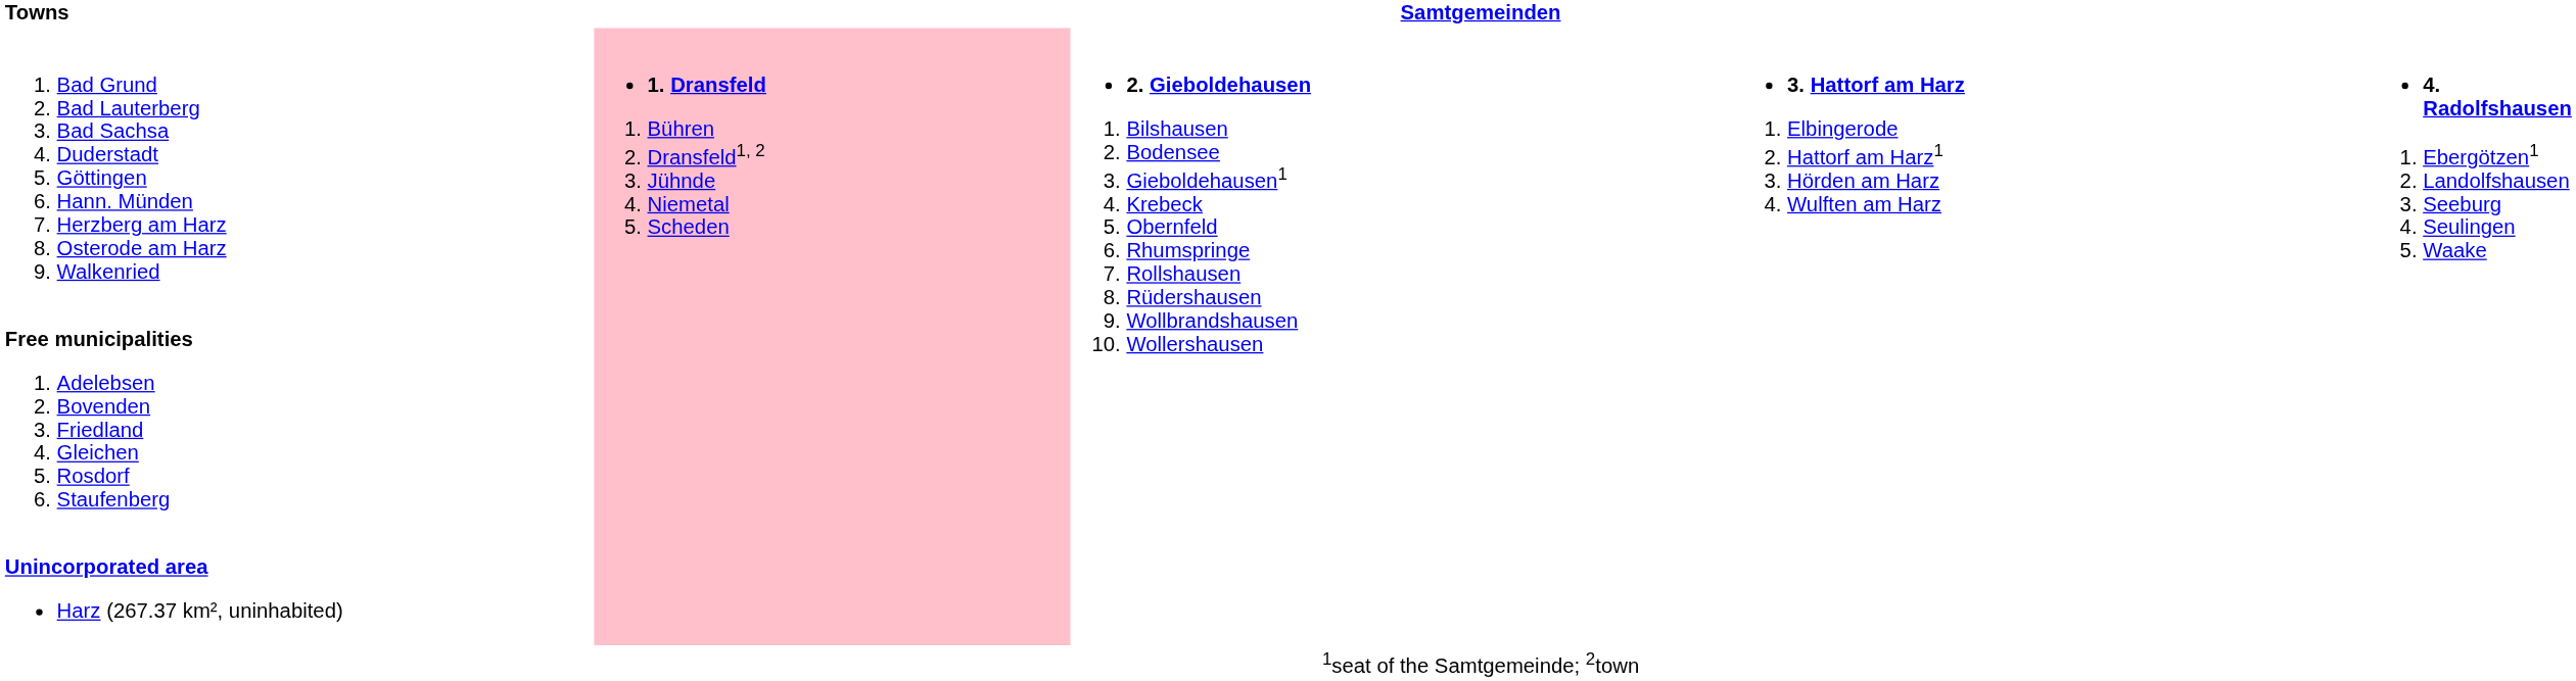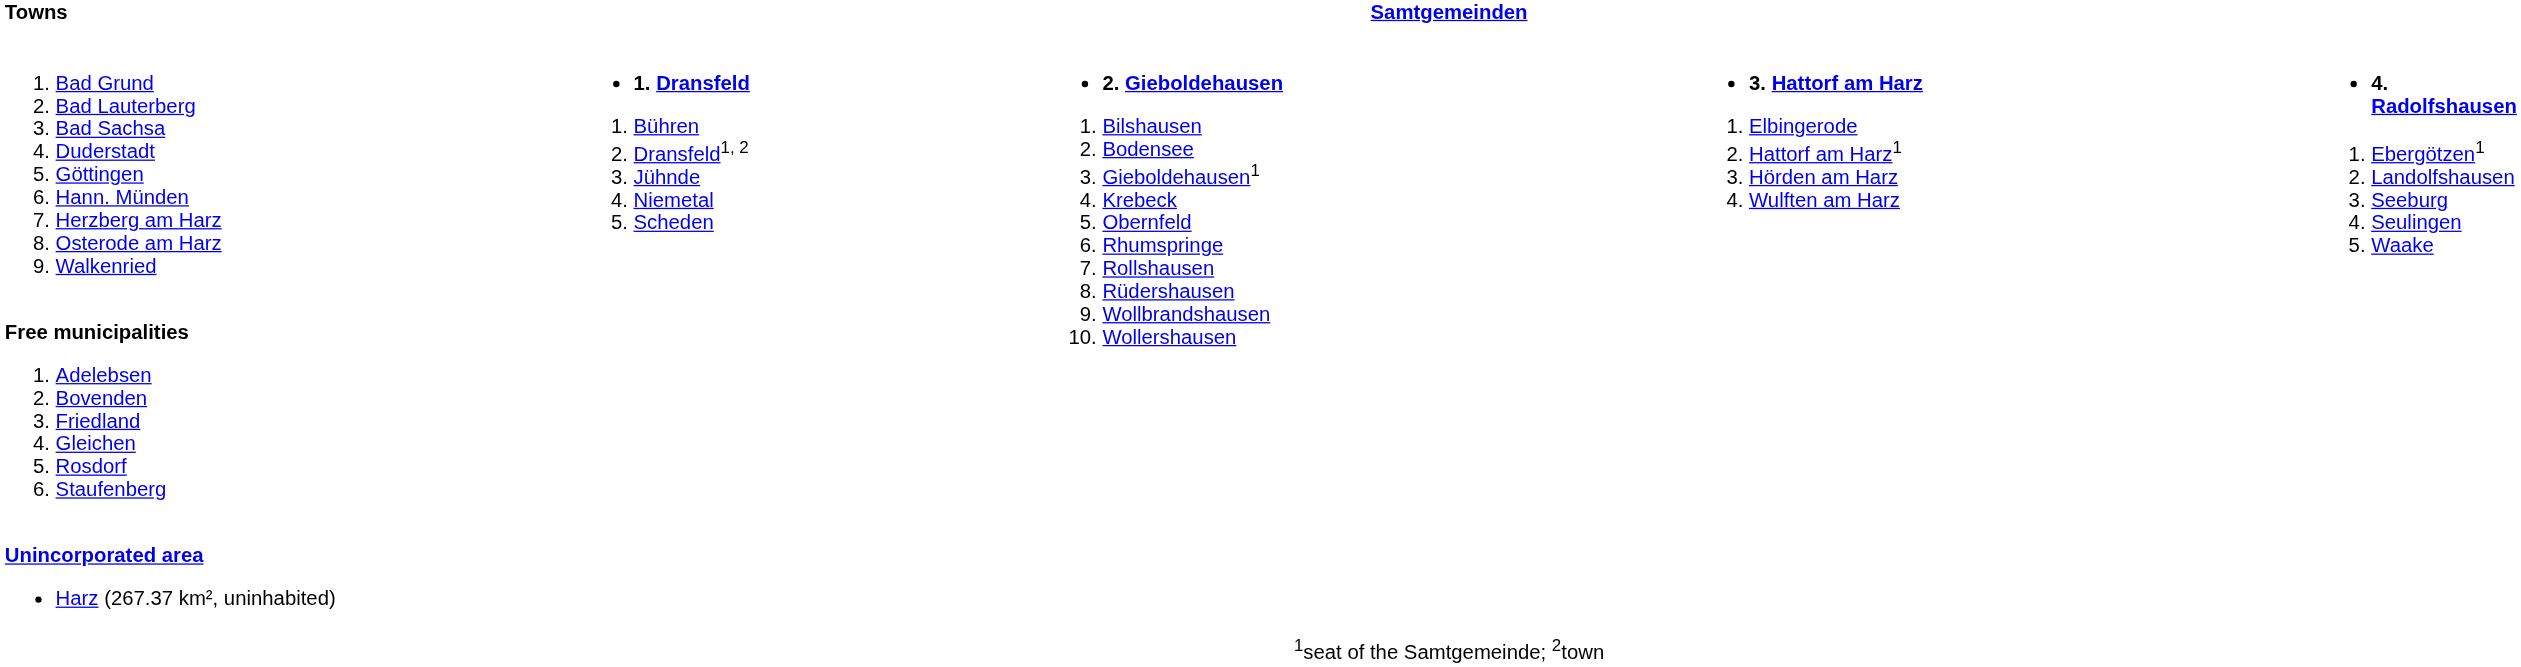row 2 | column 2: pink background -> no background
